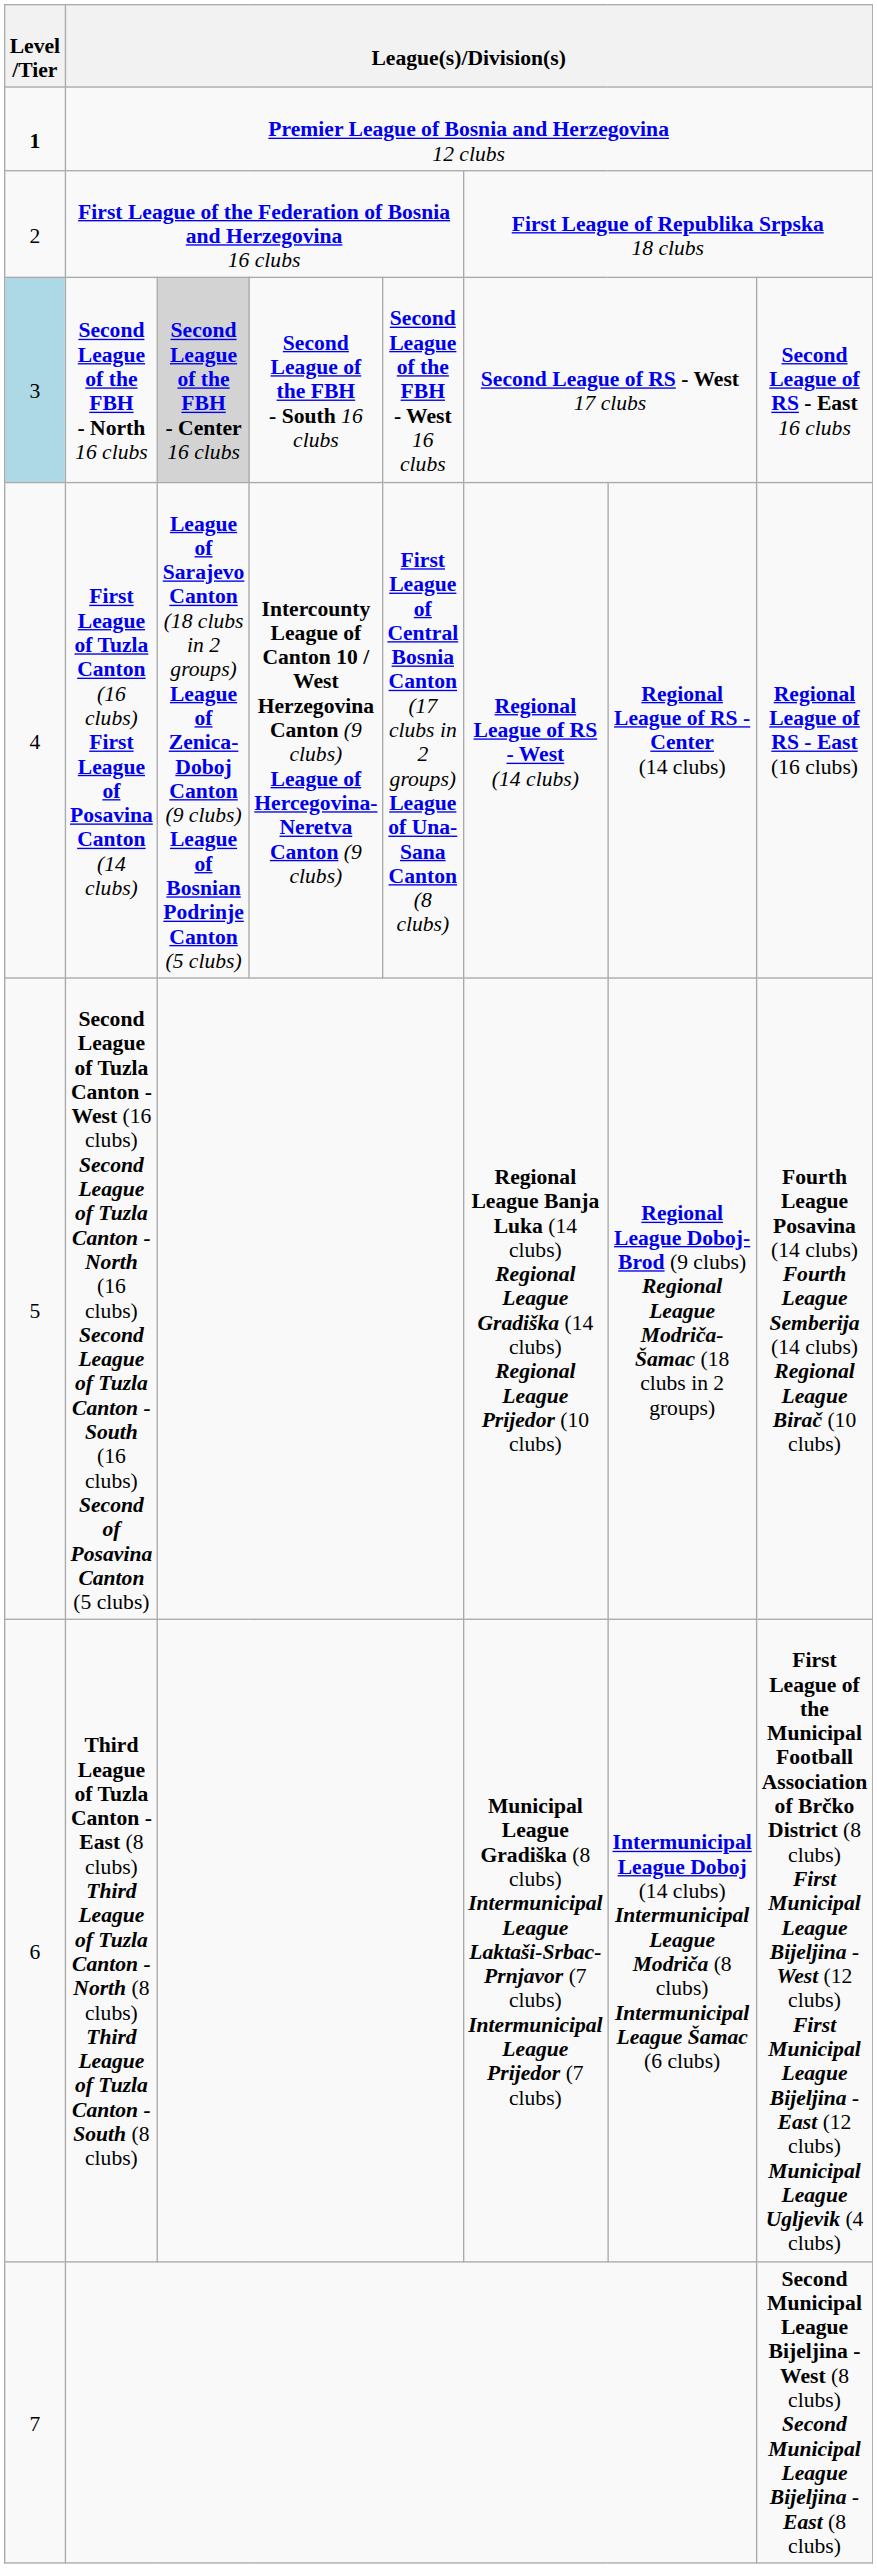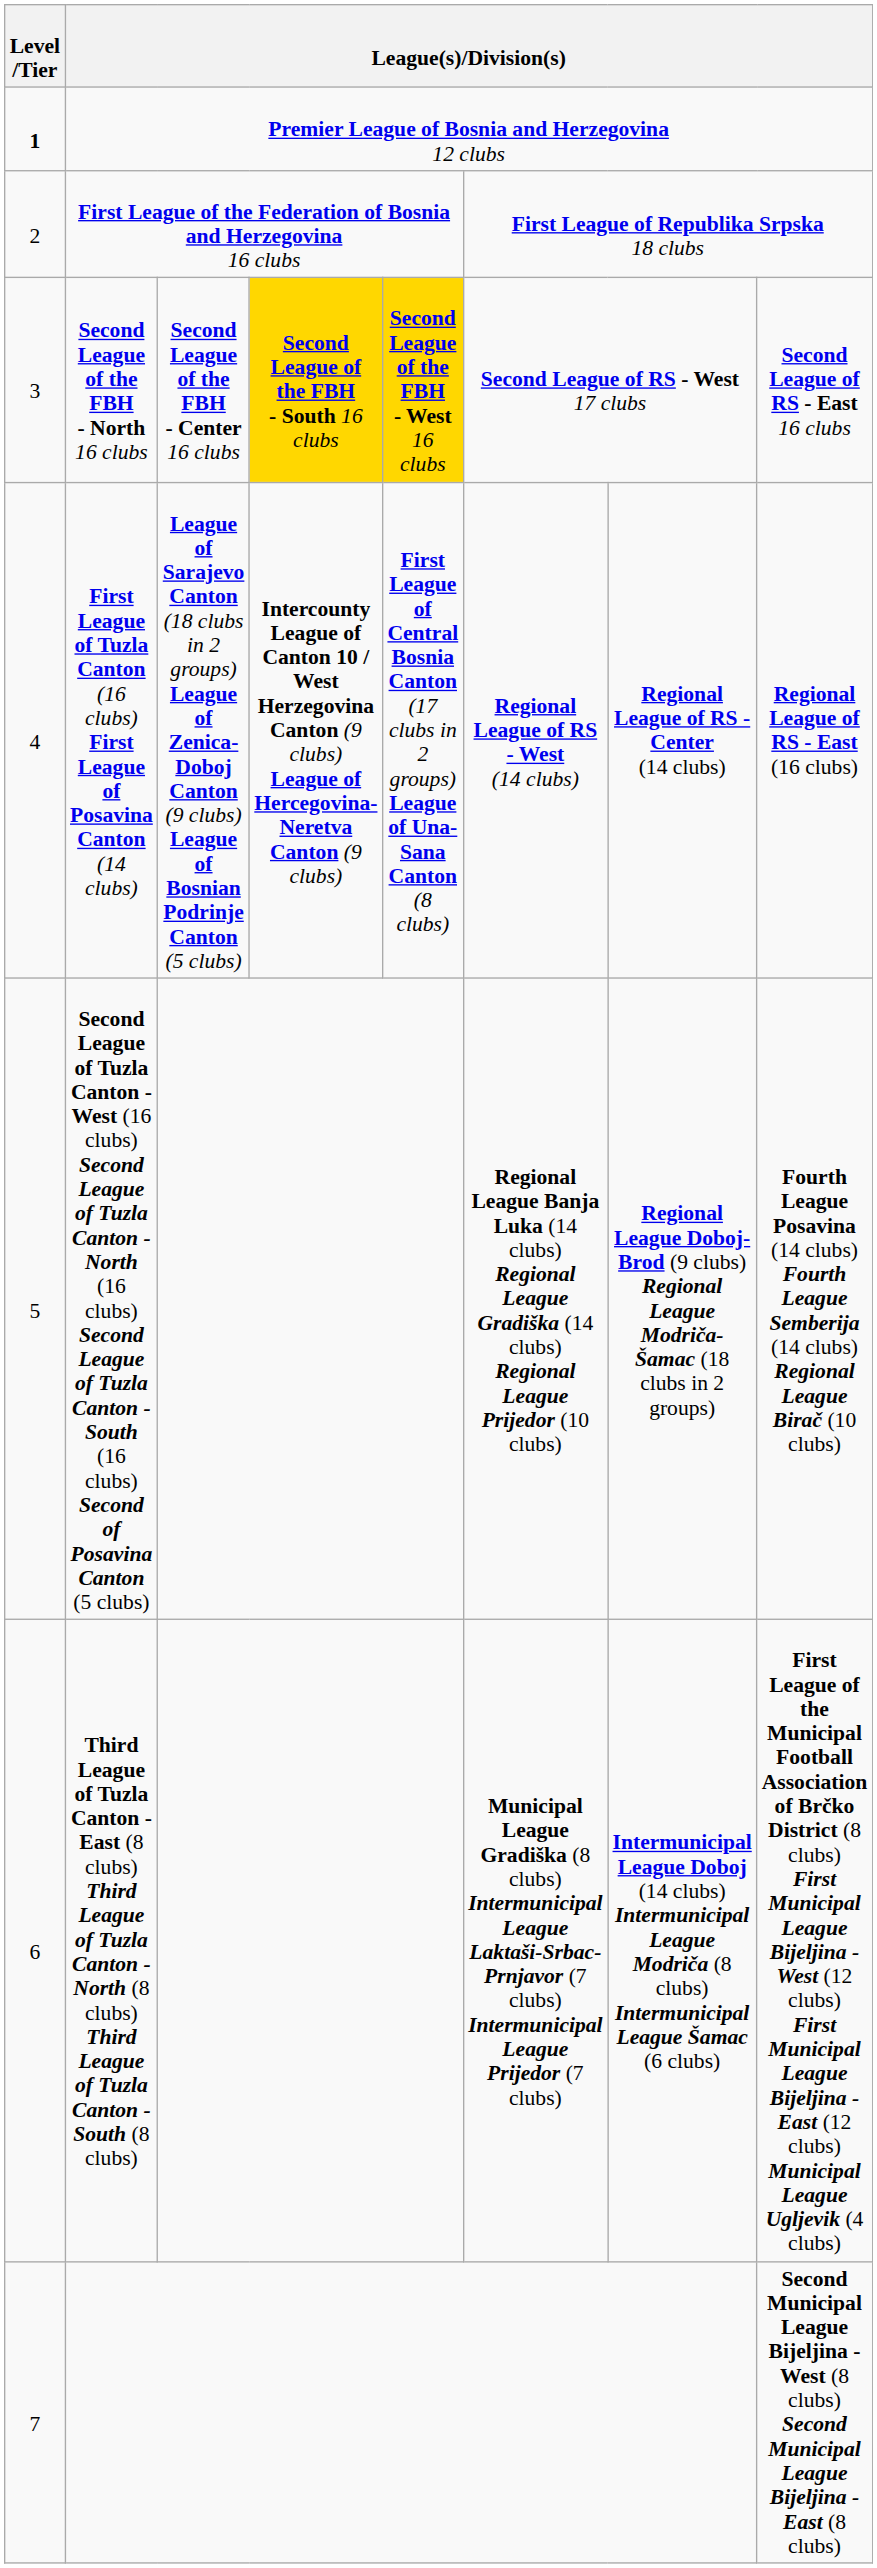Second League of the FBH - North 16 clubs | Level /Tier: lightblue background -> no background
Second League of the FBH - North 16 clubs | column 3: lightgrey background -> no background
Second League of the FBH - North 16 clubs | column 4: no background -> gold background
Second League of the FBH - North 16 clubs | column 5: no background -> gold background
